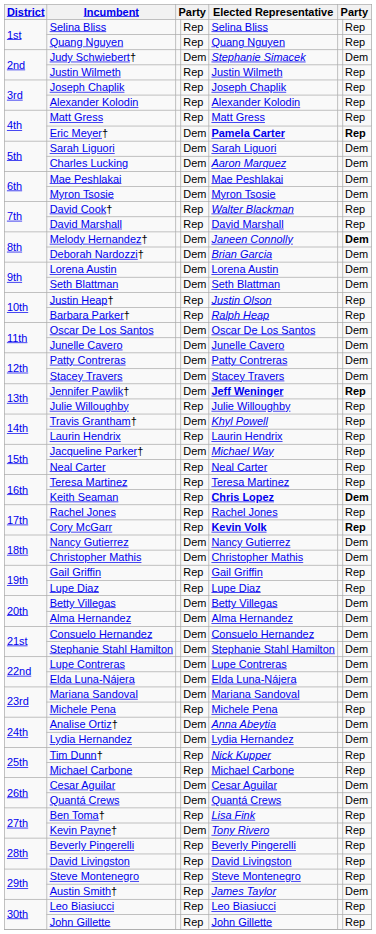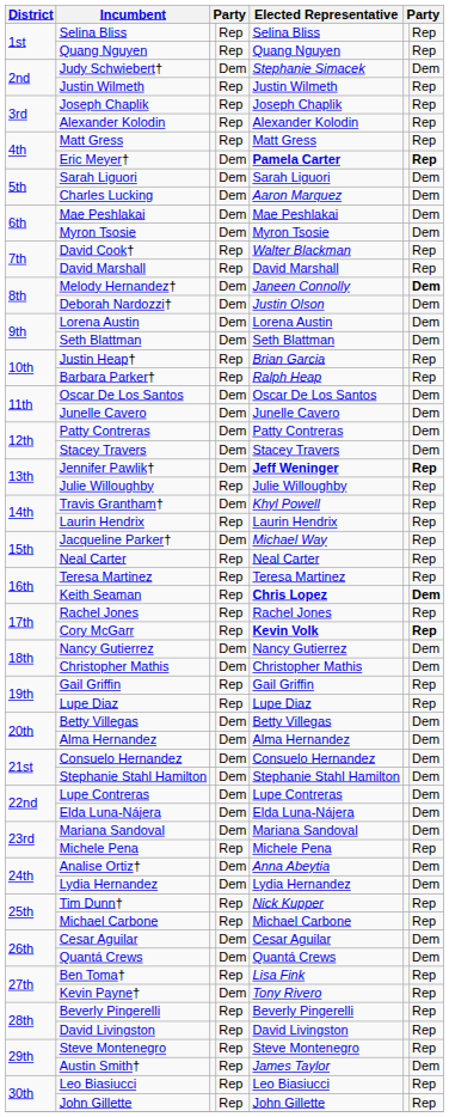Deborah Nardozzi† | Elected Representative: Brian Garcia -> Justin Olson
Justin Heap† | Elected Representative: Justin Olson -> Brian Garcia
